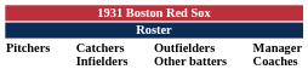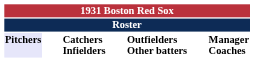Pitchers | column 1: no background -> lavender background
